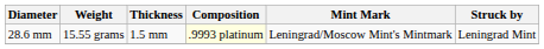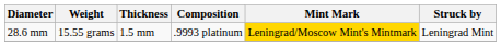28.6 mm | Composition: lightyellow background -> no background
28.6 mm | Mint Mark: no background -> gold background
